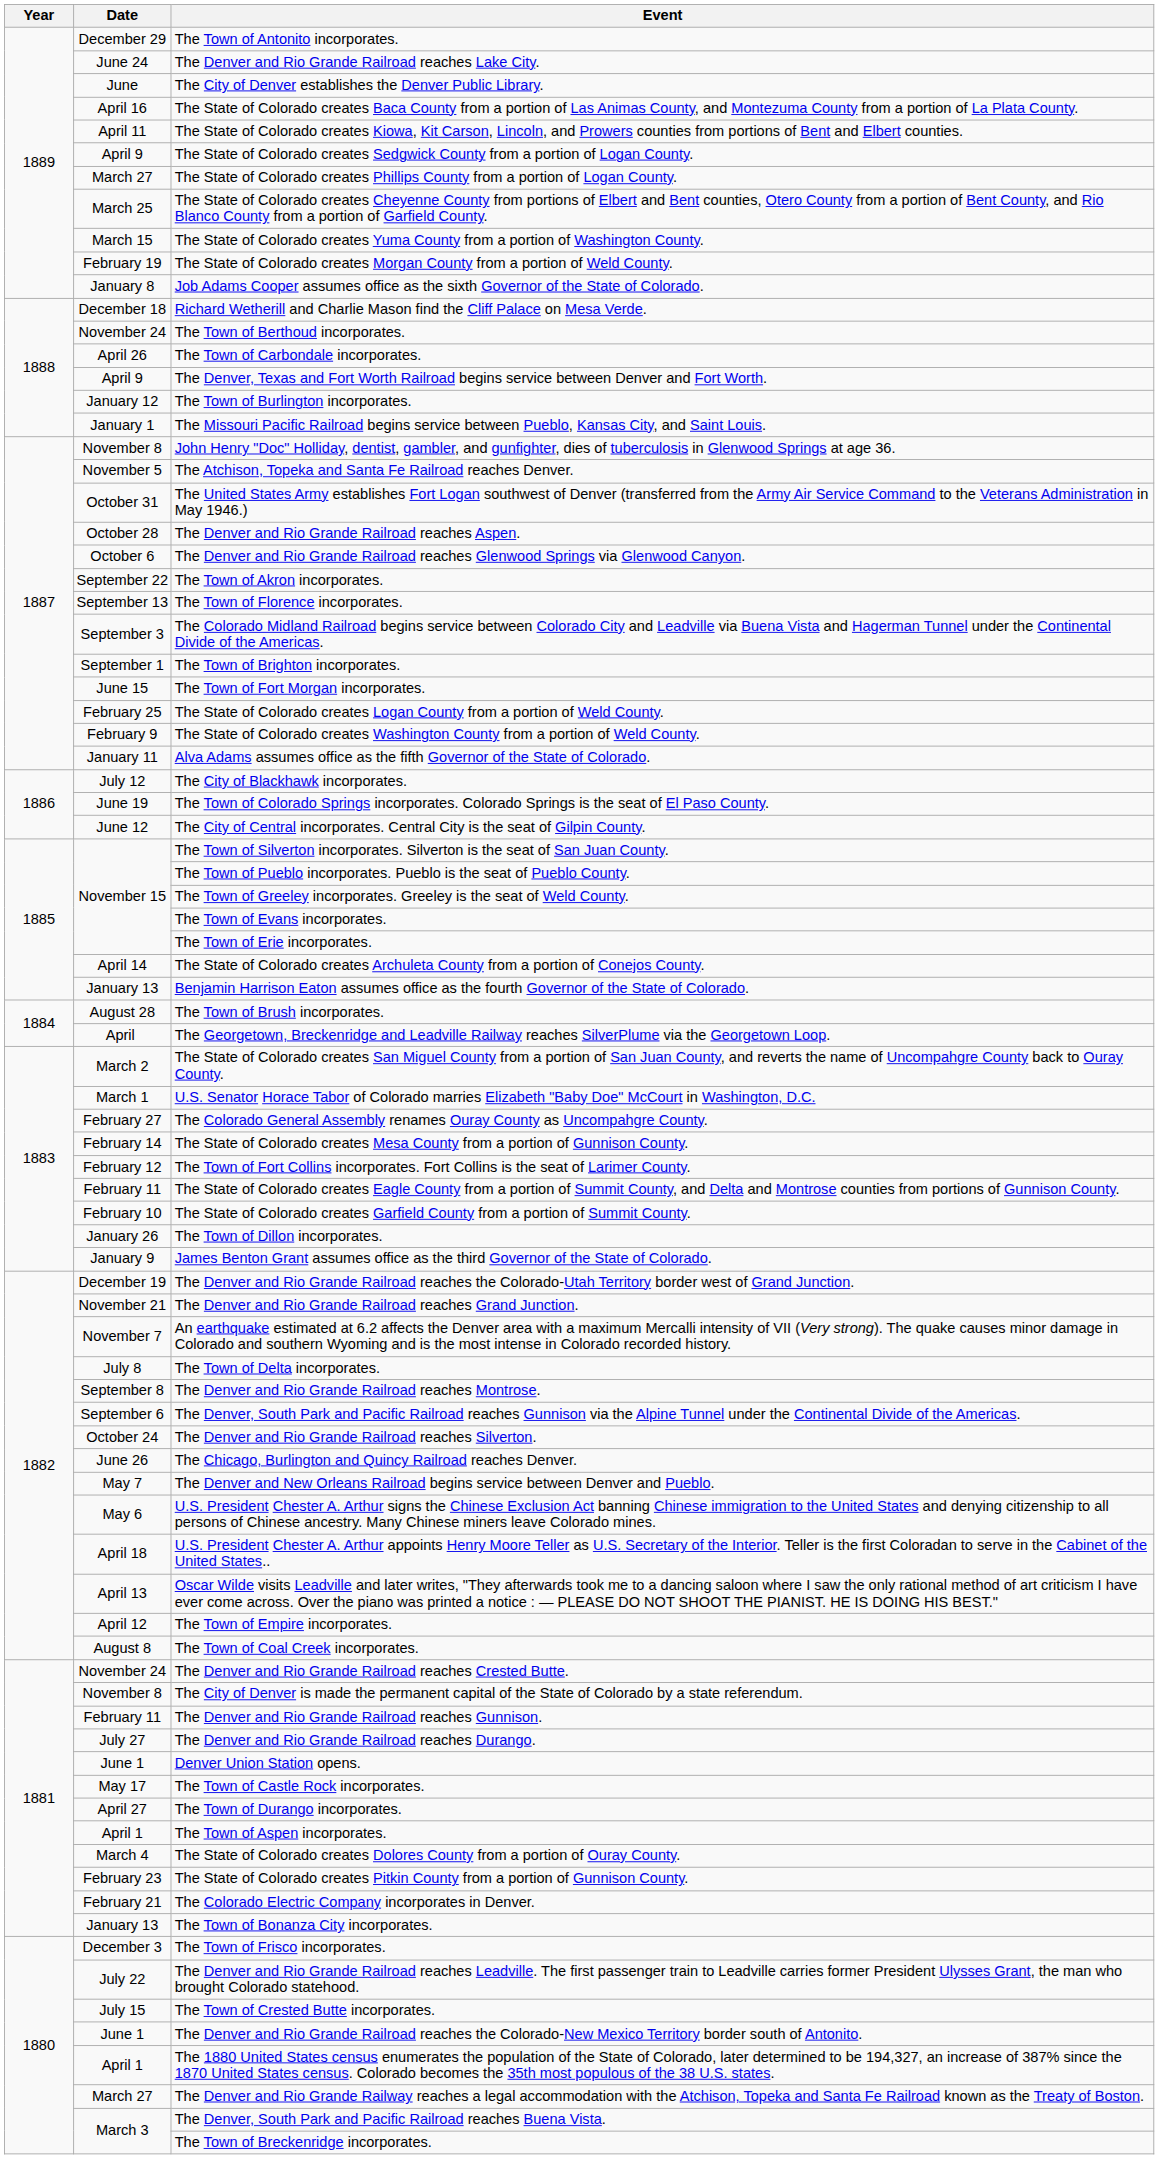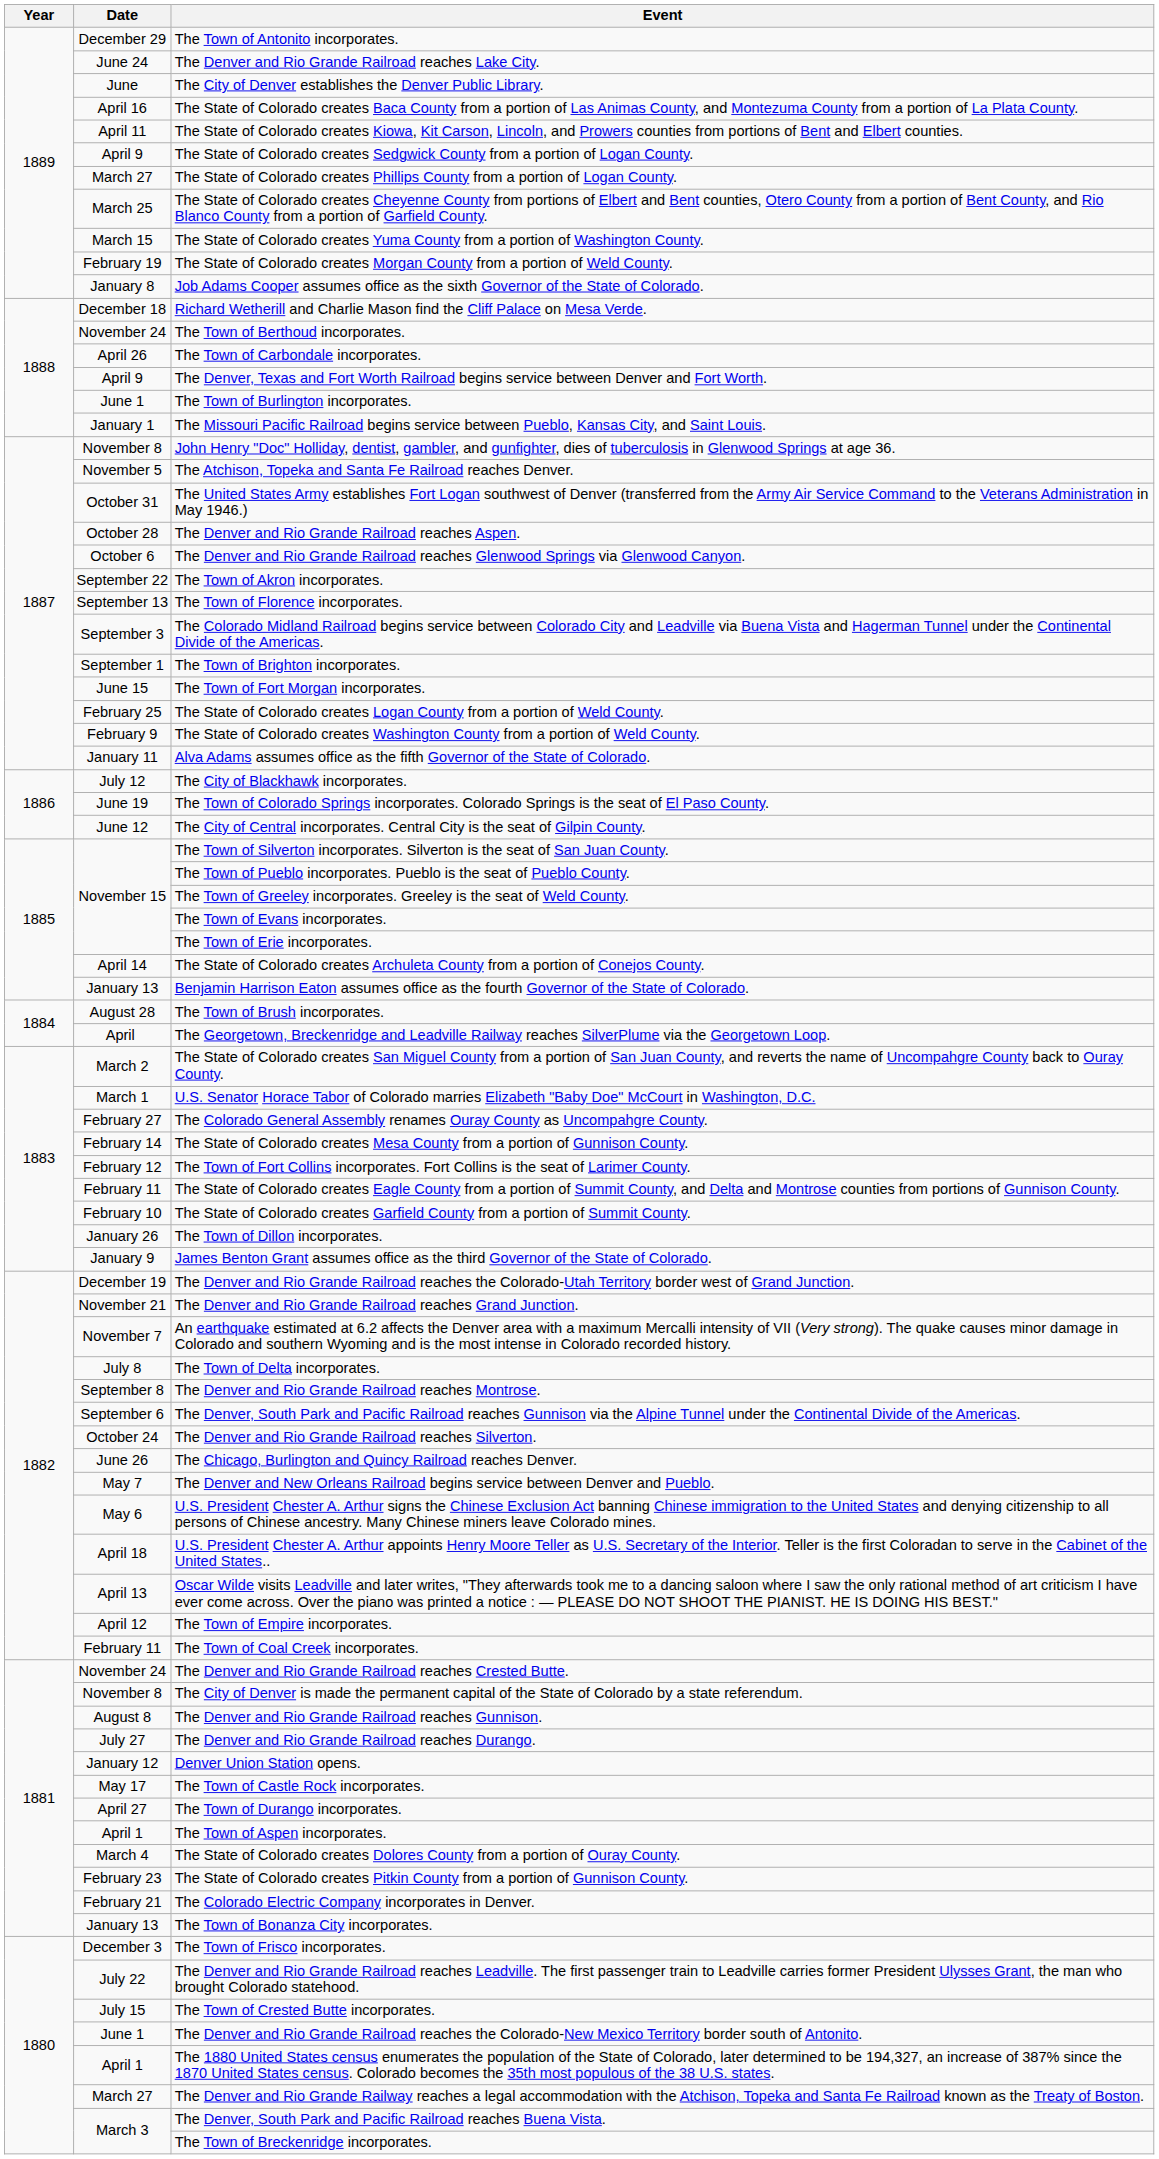The Town of Burlington incorporates. | Date: January 12 -> June 1
The Town of Coal Creek incorporates. | Date: August 8 -> February 11
The Denver and Rio Grande Railroad reaches Gunnison. | Date: February 11 -> August 8
Denver Union Station opens. | Date: June 1 -> January 12
